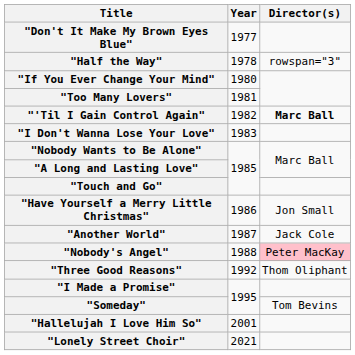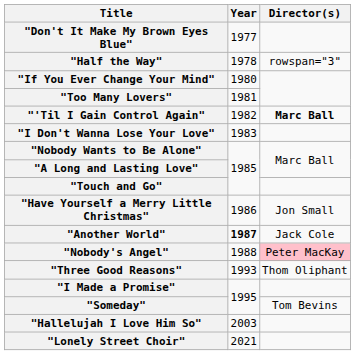"Another World" | Year: normal -> bold
"Three Good Reasons" | Year: 1992 -> 1993
"Hallelujah I Love Him So" | Year: 2001 -> 2003
